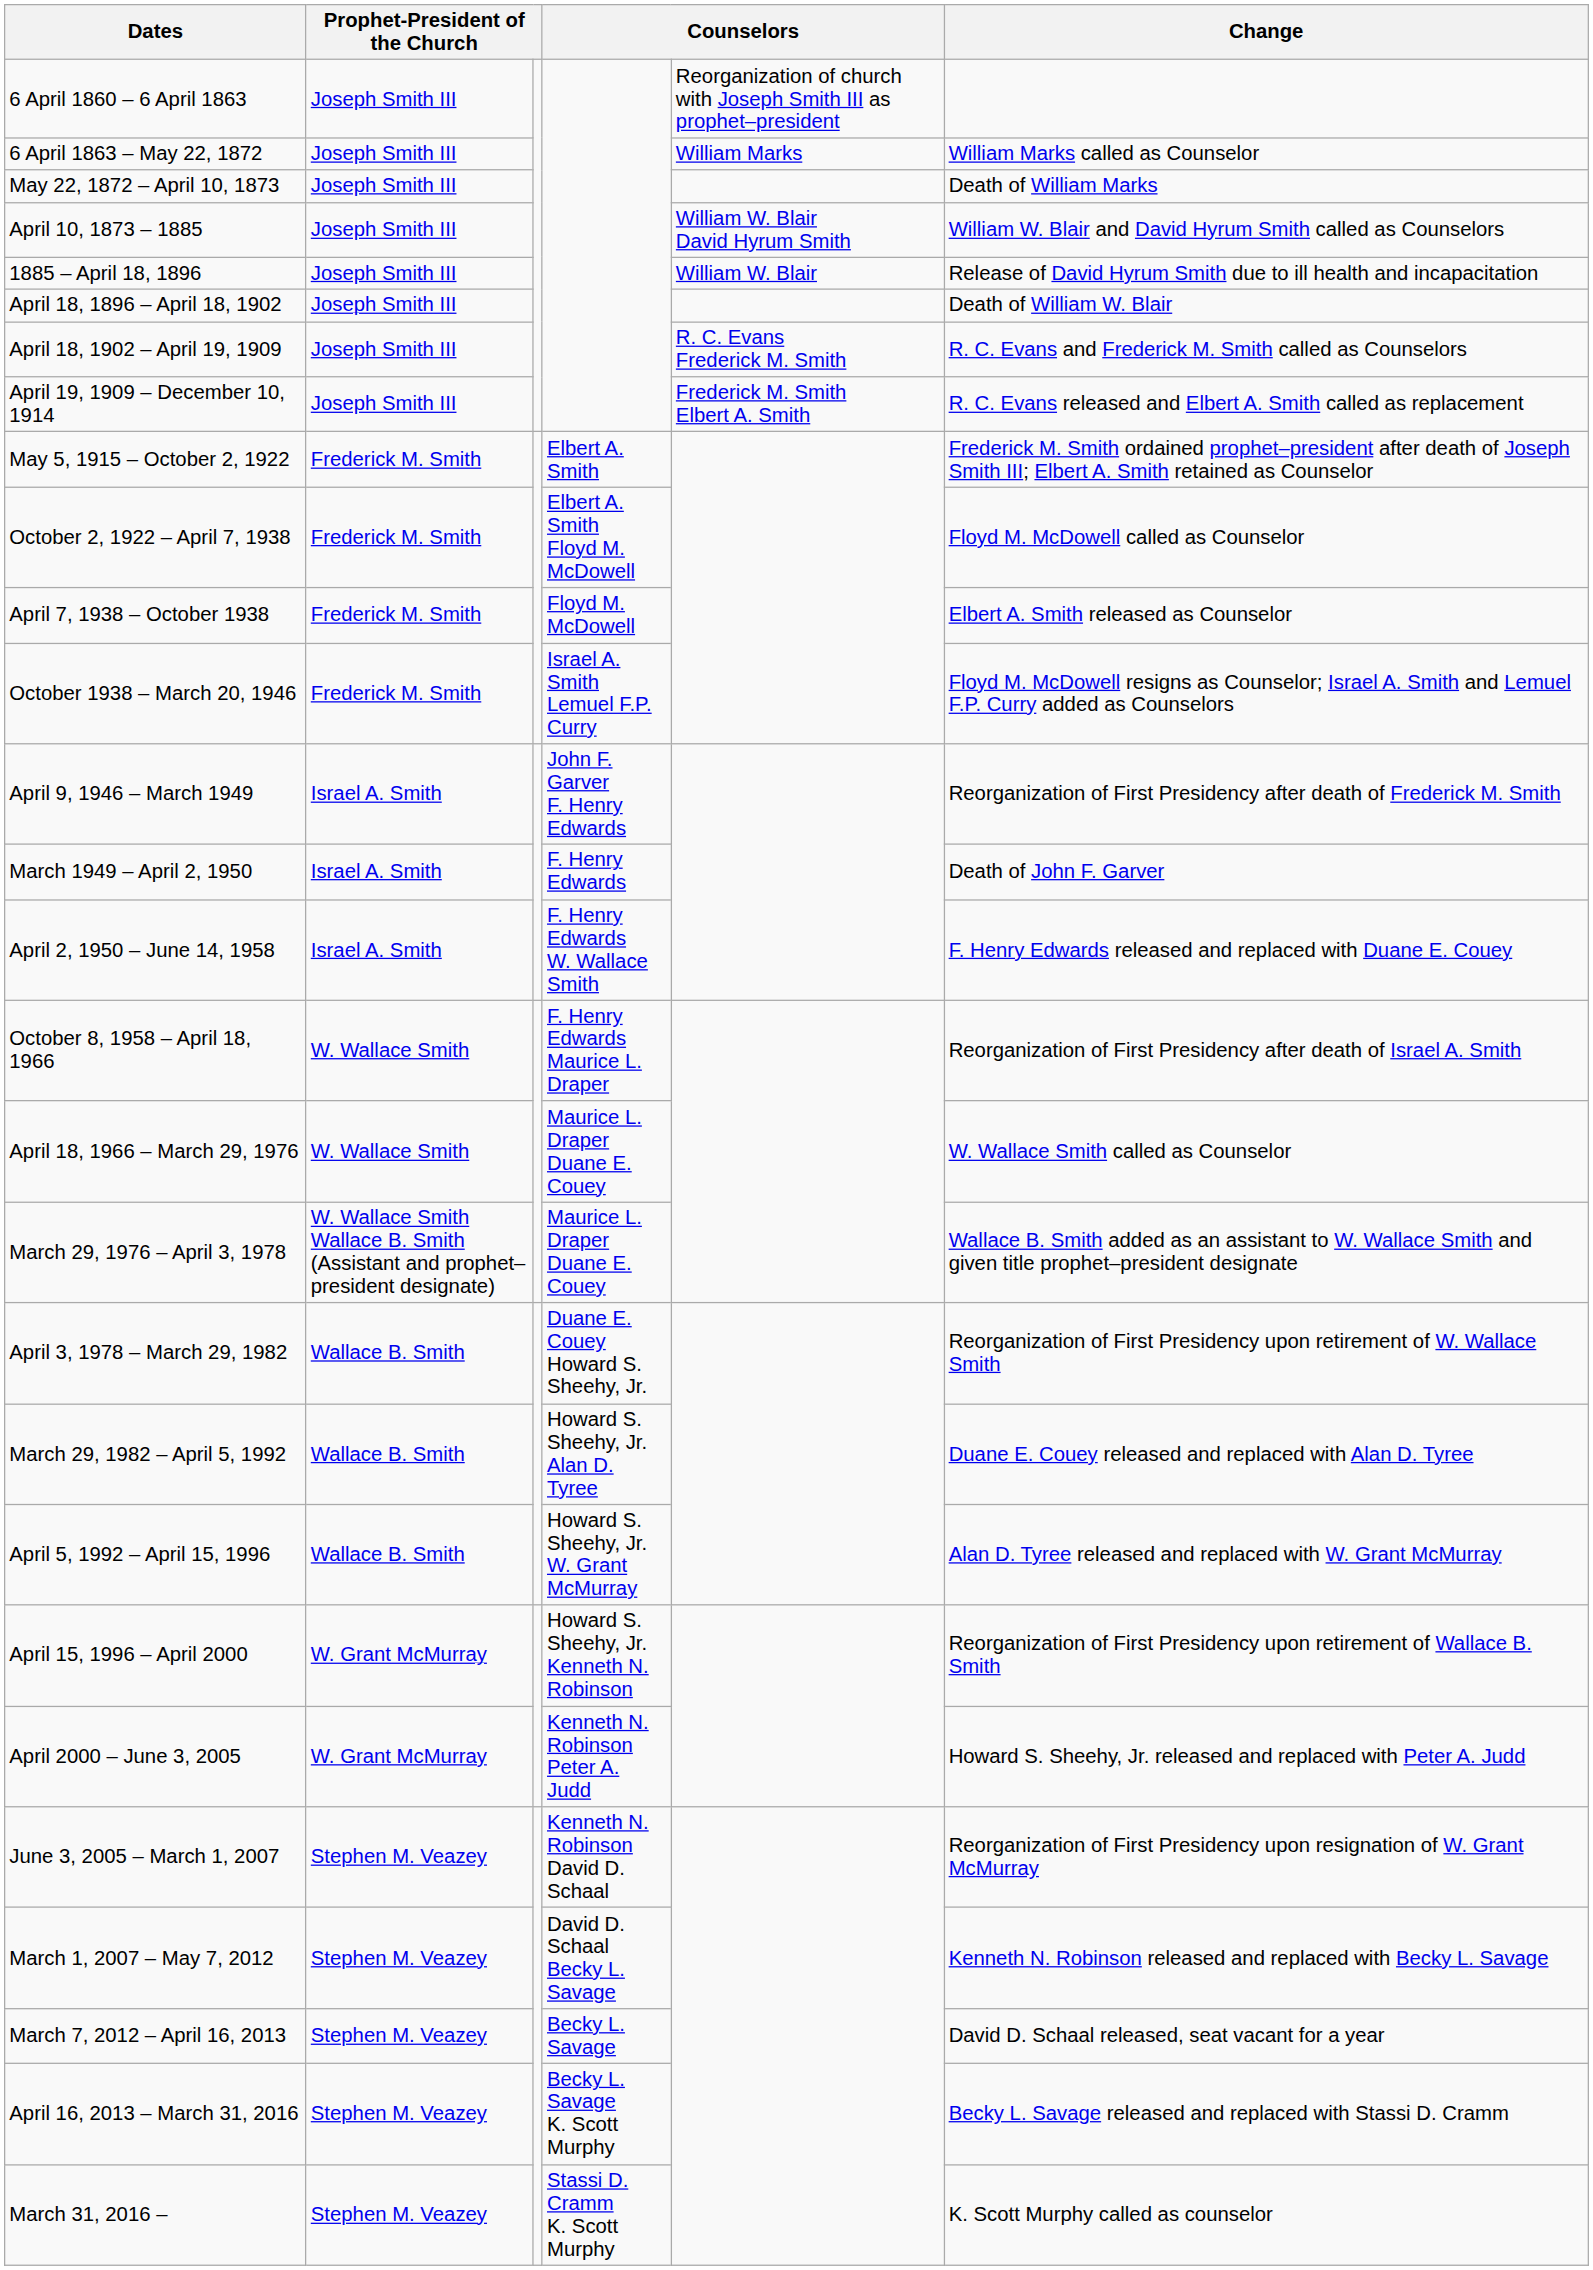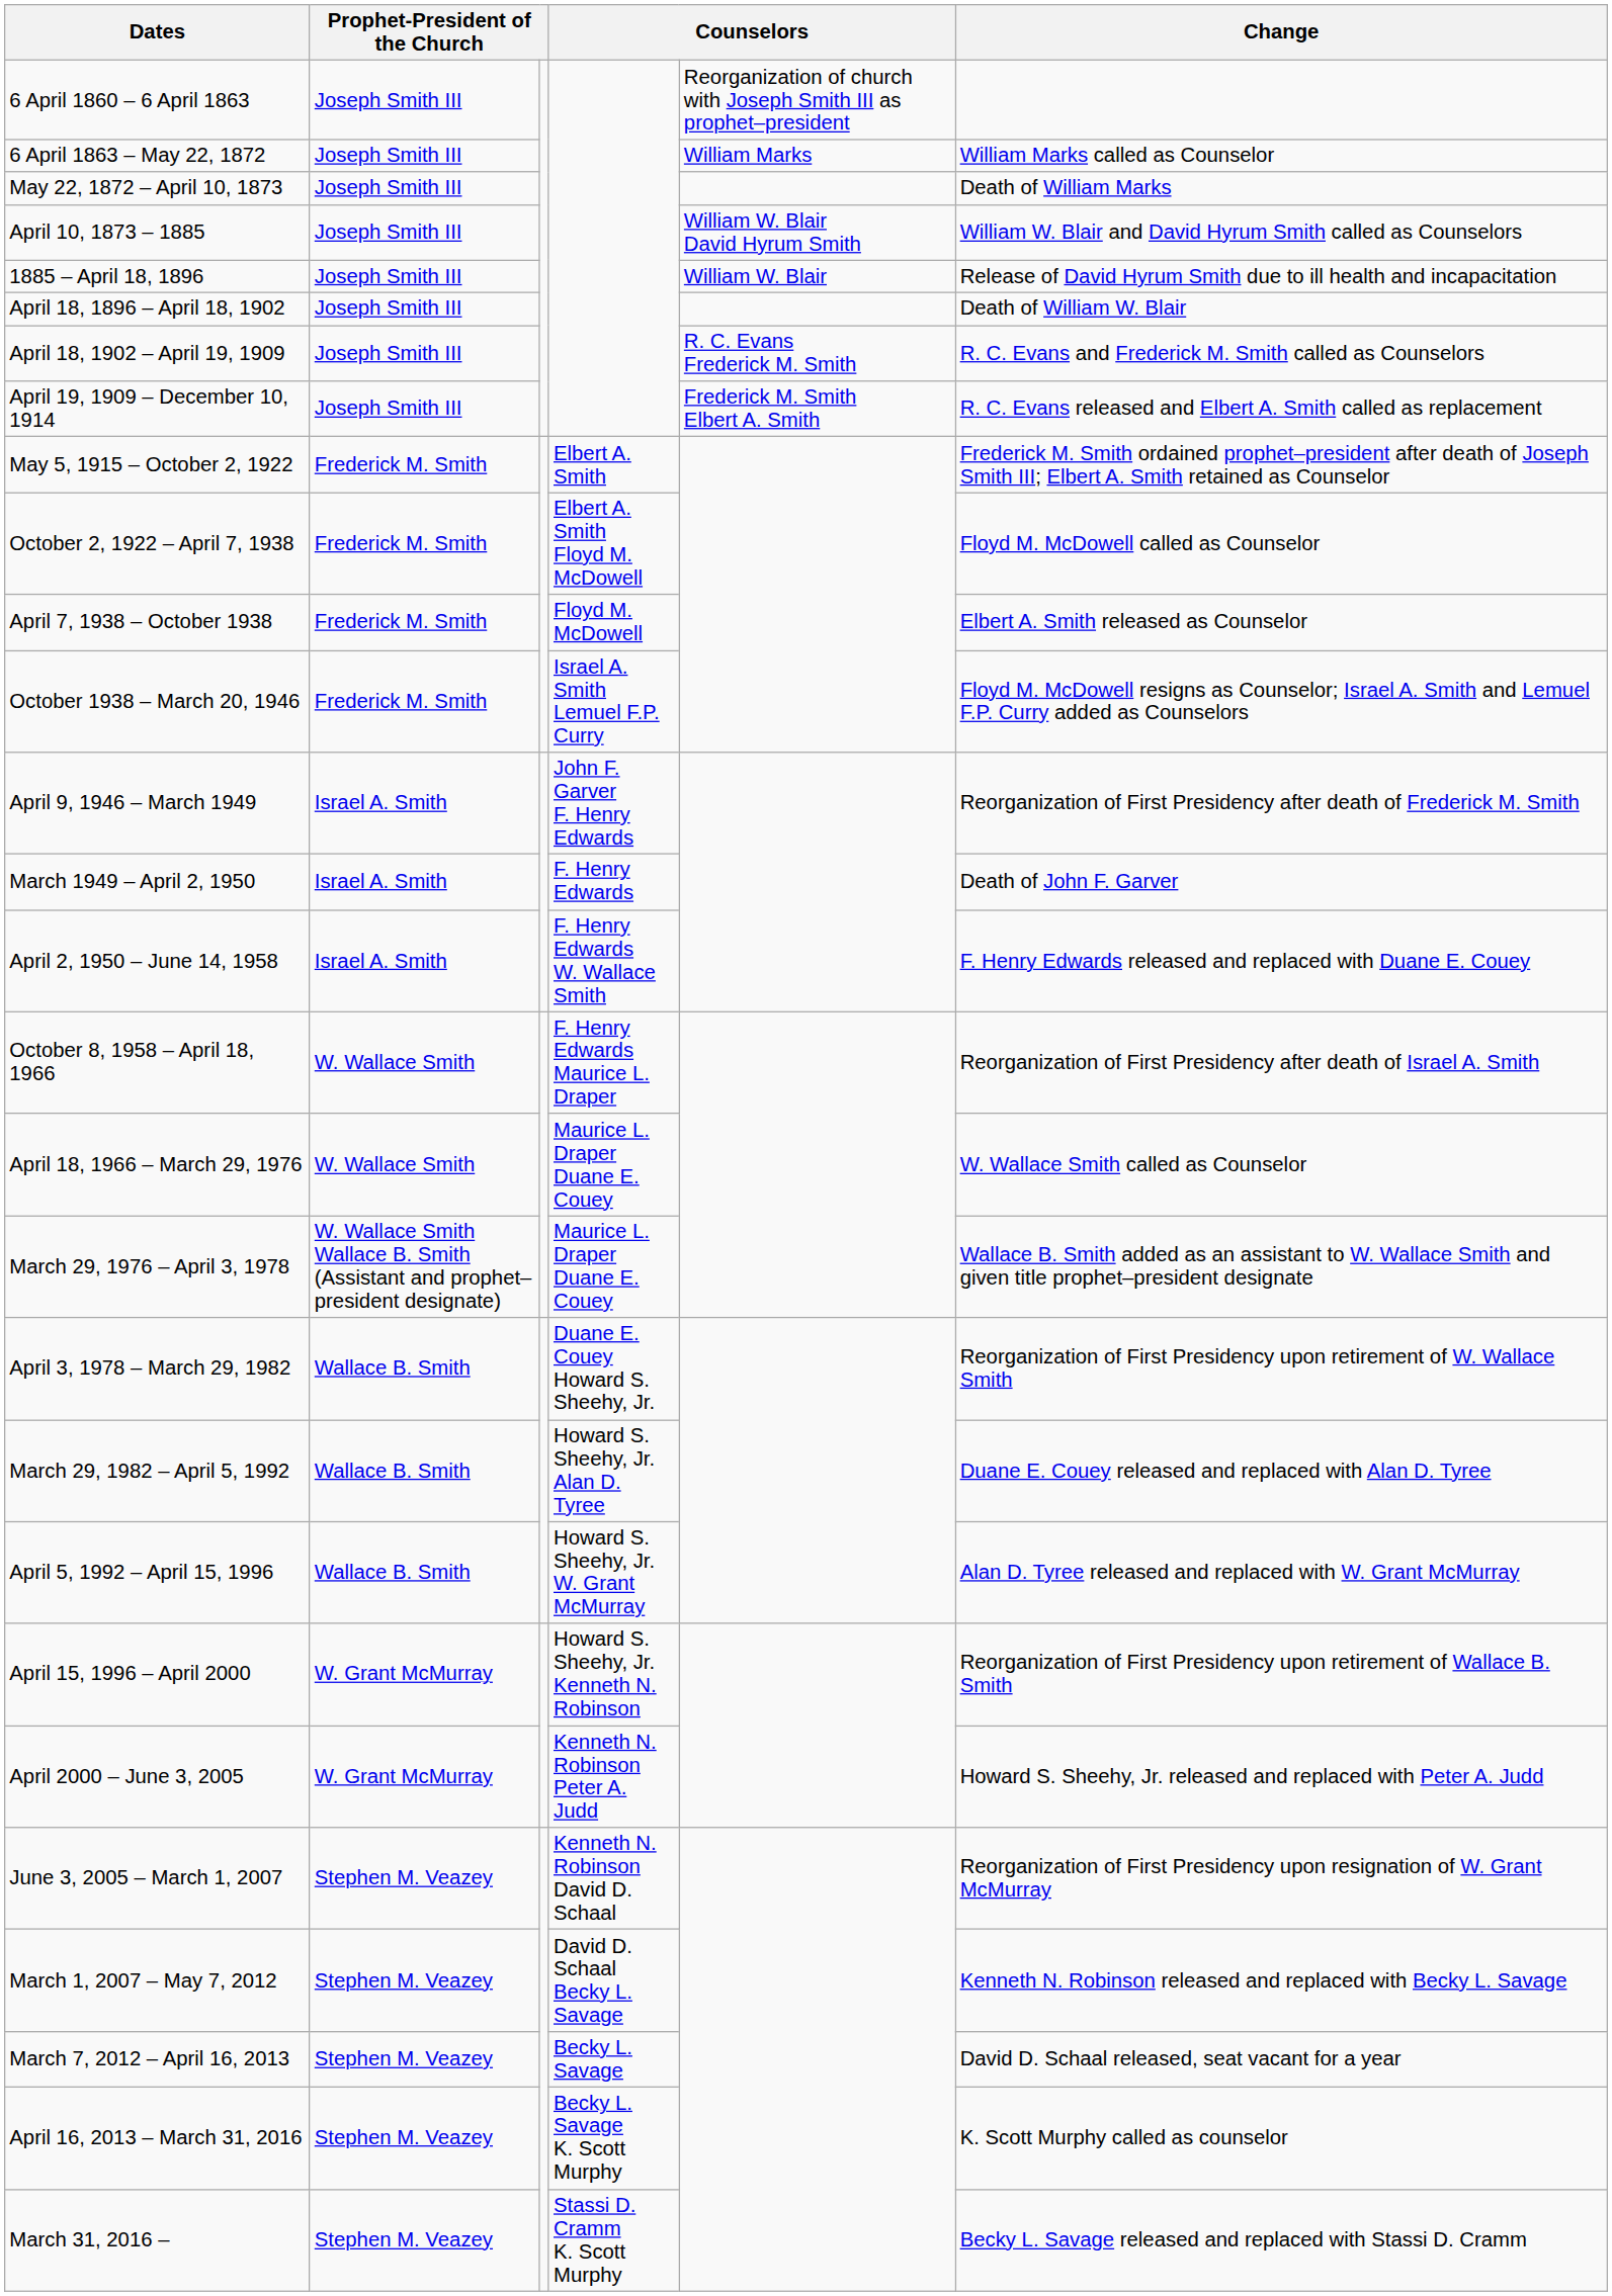April 16, 2013 – March 31, 2016 | Change: Becky L. Savage released and replaced with Stassi D. Cramm -> K. Scott Murphy called as counselor
March 31, 2016 – | Change: K. Scott Murphy called as counselor -> Becky L. Savage released and replaced with Stassi D. Cramm
